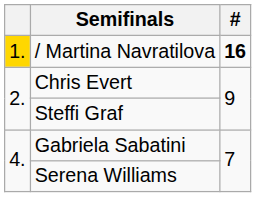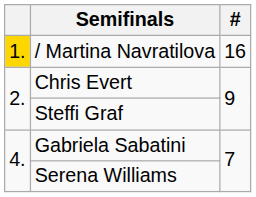/ Martina Navratilova | #: bold -> normal
